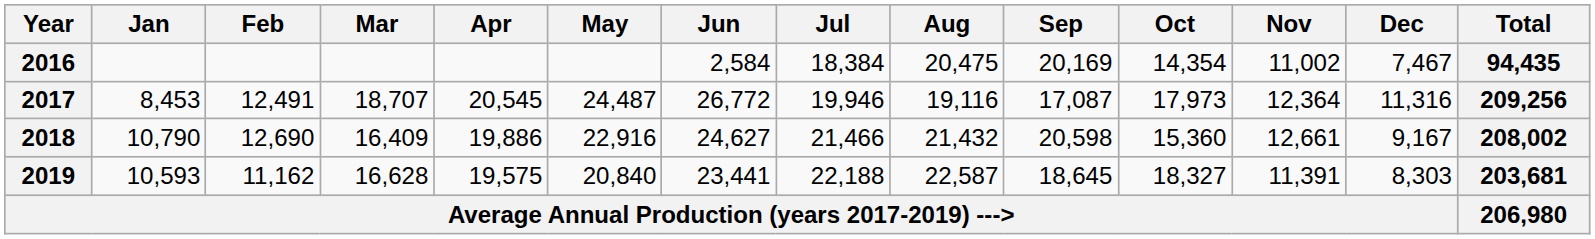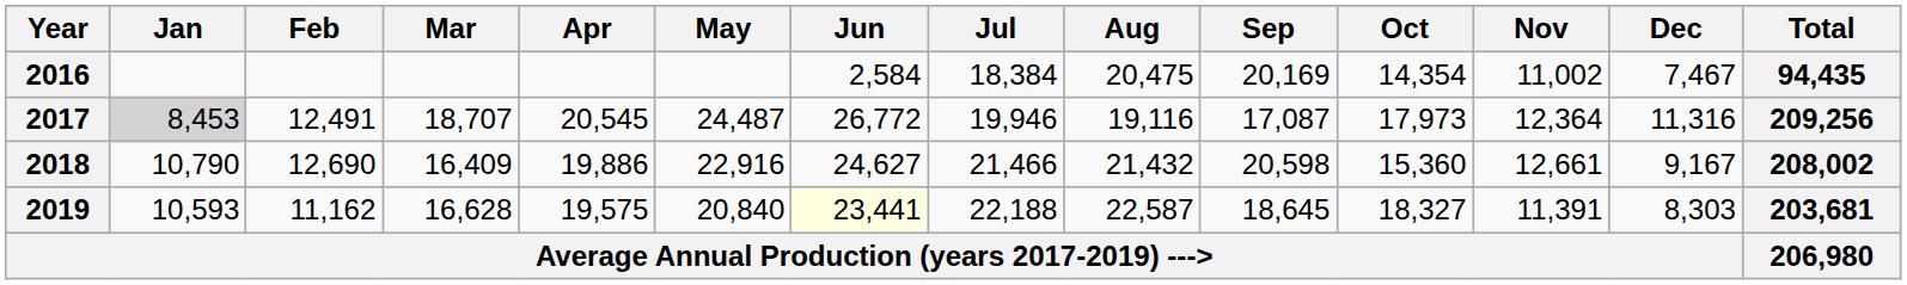2017 | Jan: no background -> lightgrey background
2019 | Jun: no background -> lightyellow background
